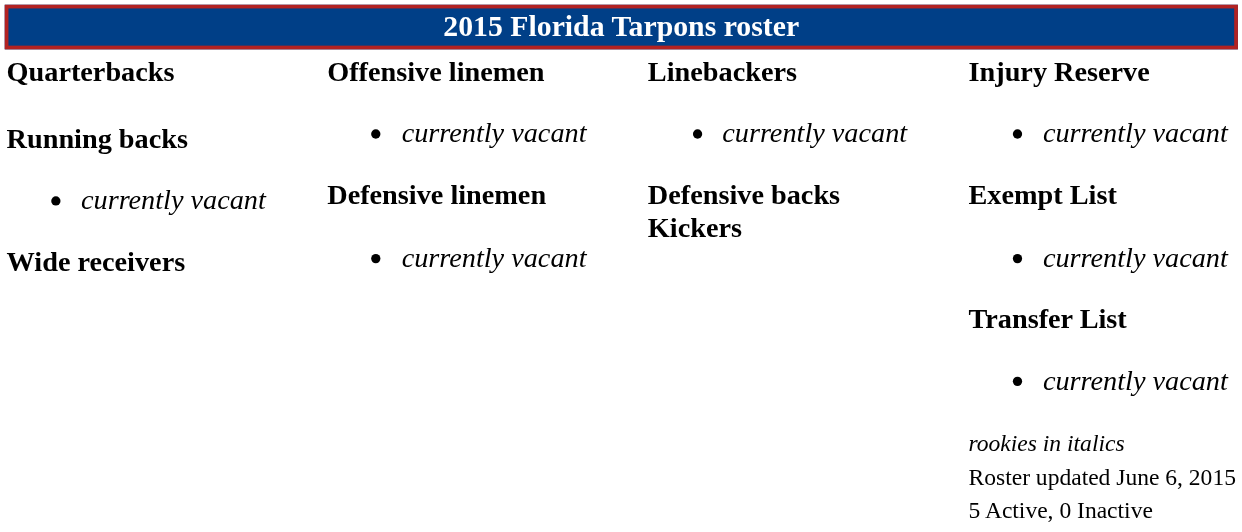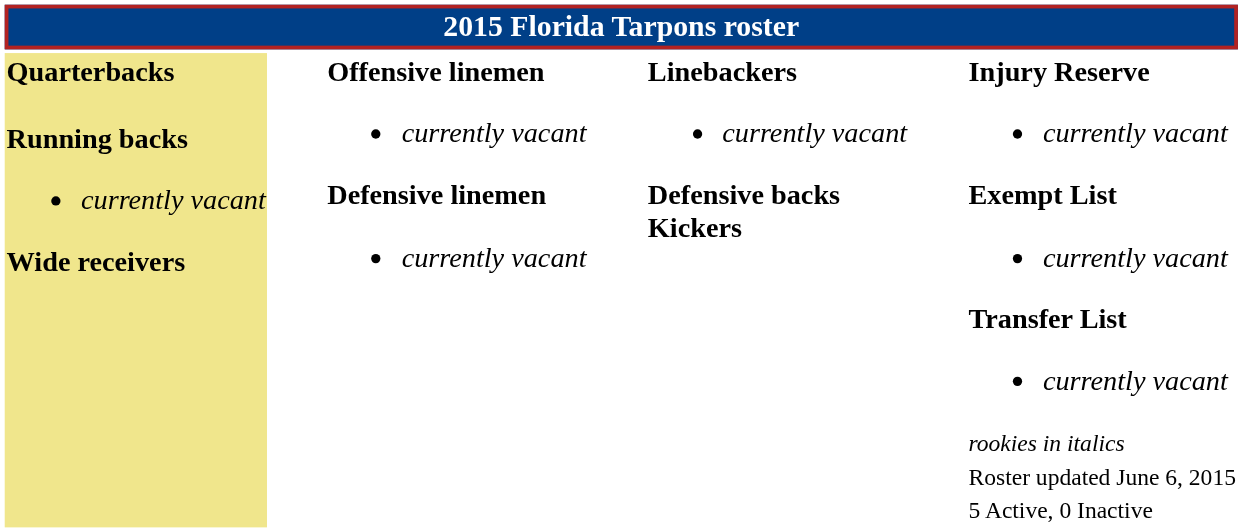Quarterbacks Running backs currently vacant Wide receivers | column 1: no background -> khaki background
